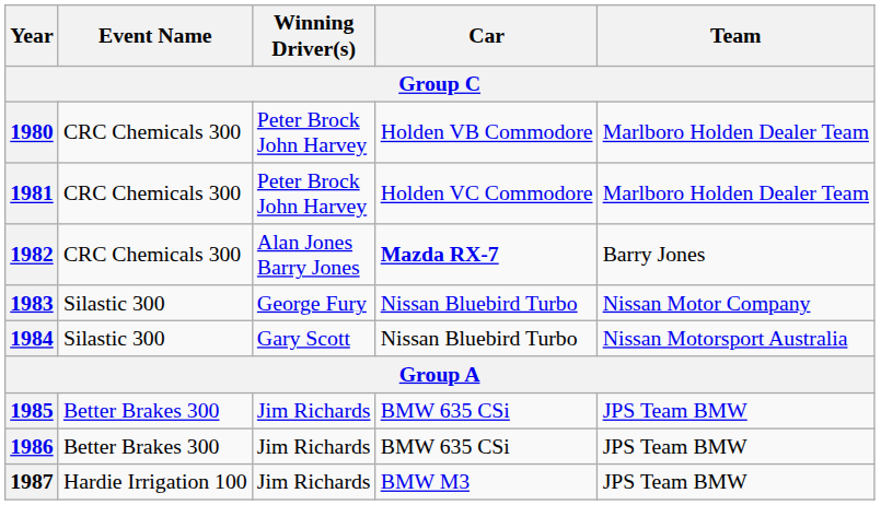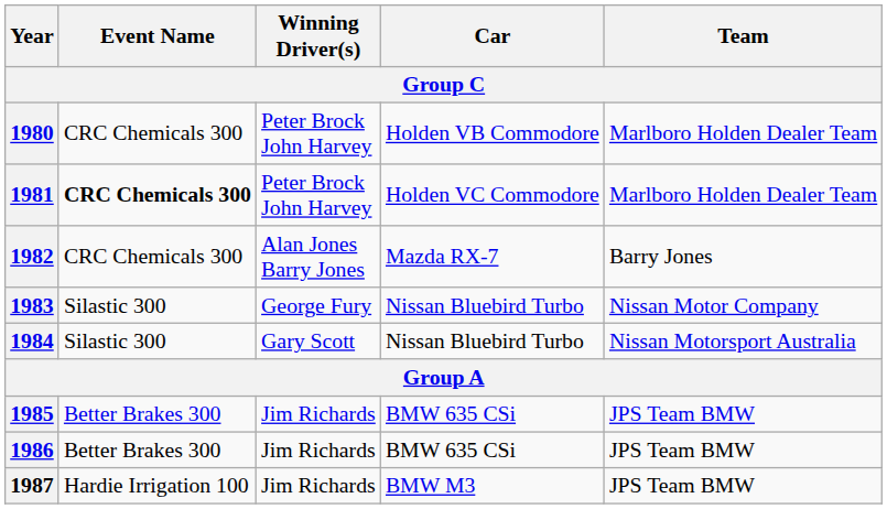1981 | Event Name: normal -> bold
1982 | Car: bold -> normal
